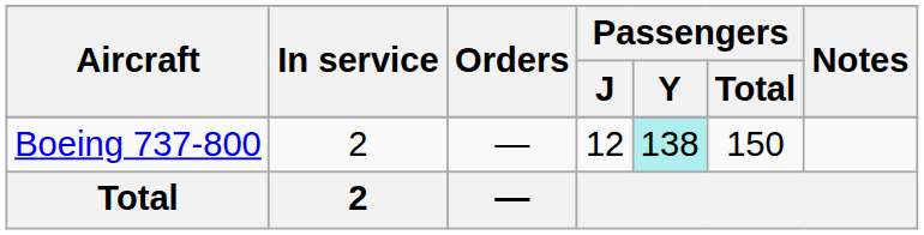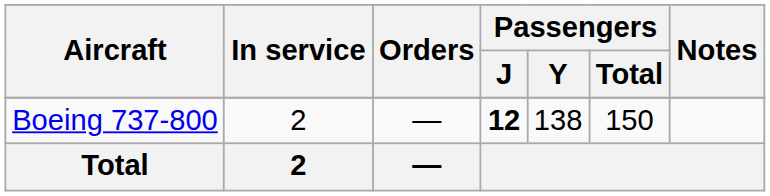Boeing 737-800 | Passengers / J: normal -> bold
Boeing 737-800 | Passengers / Y: paleturquoise background -> no background
